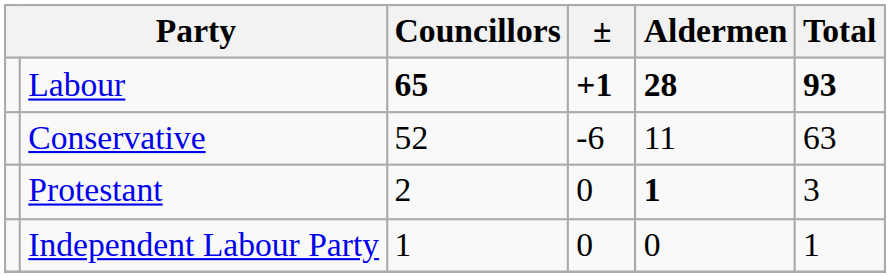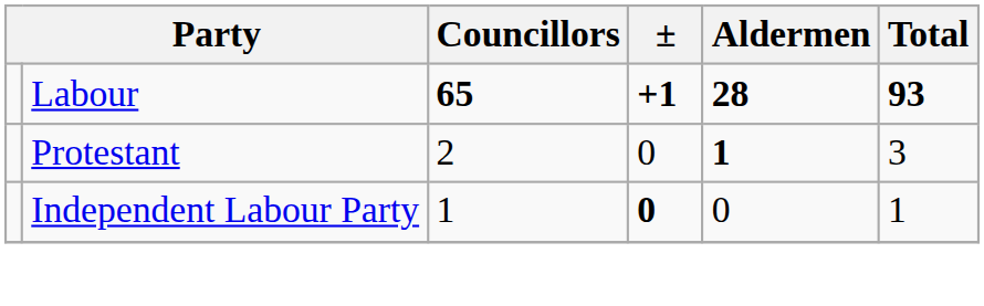- row: Conservative | 52 | -6 | 11 | 63
Independent Labour Party | ±: normal -> bold
